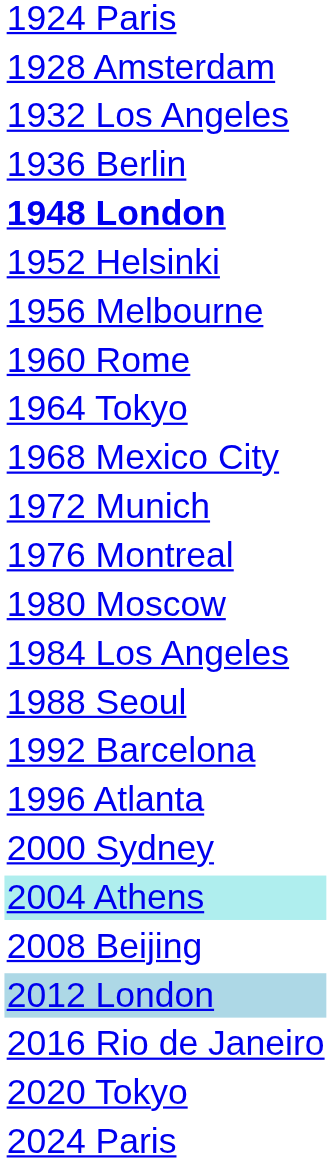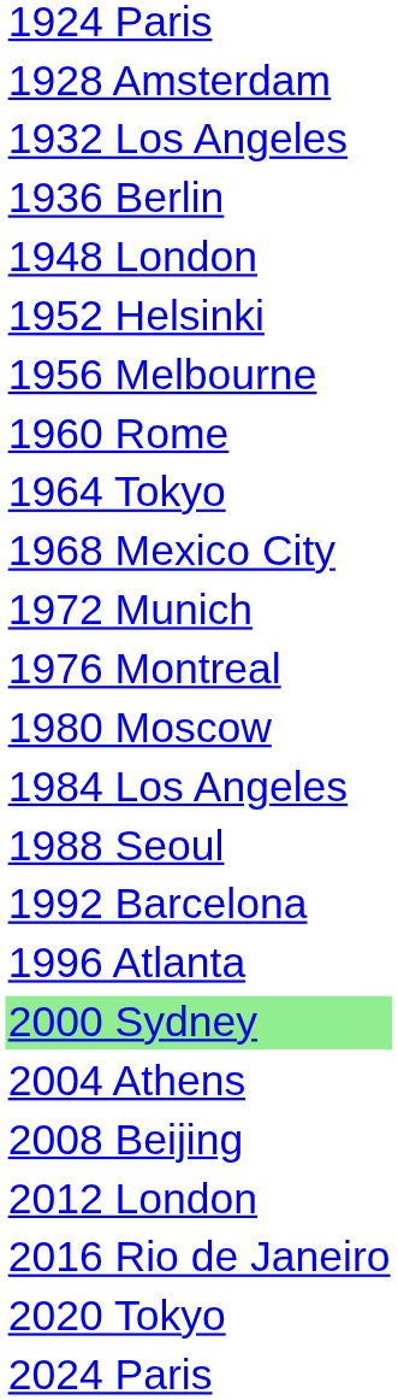1948 London | column 1: bold -> normal
2000 Sydney | column 1: no background -> lightgreen background
2004 Athens | column 1: paleturquoise background -> no background
2012 London | column 1: lightblue background -> no background
